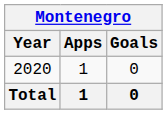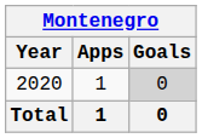2020 | Goals: no background -> lightgrey background
